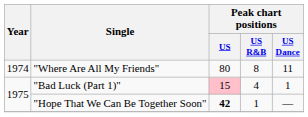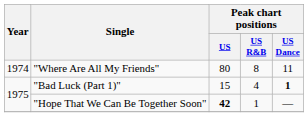"Bad Luck (Part 1)" | Peak chart positions / US: pink background -> no background
"Bad Luck (Part 1)" | Peak chart positions / US Dance: normal -> bold
